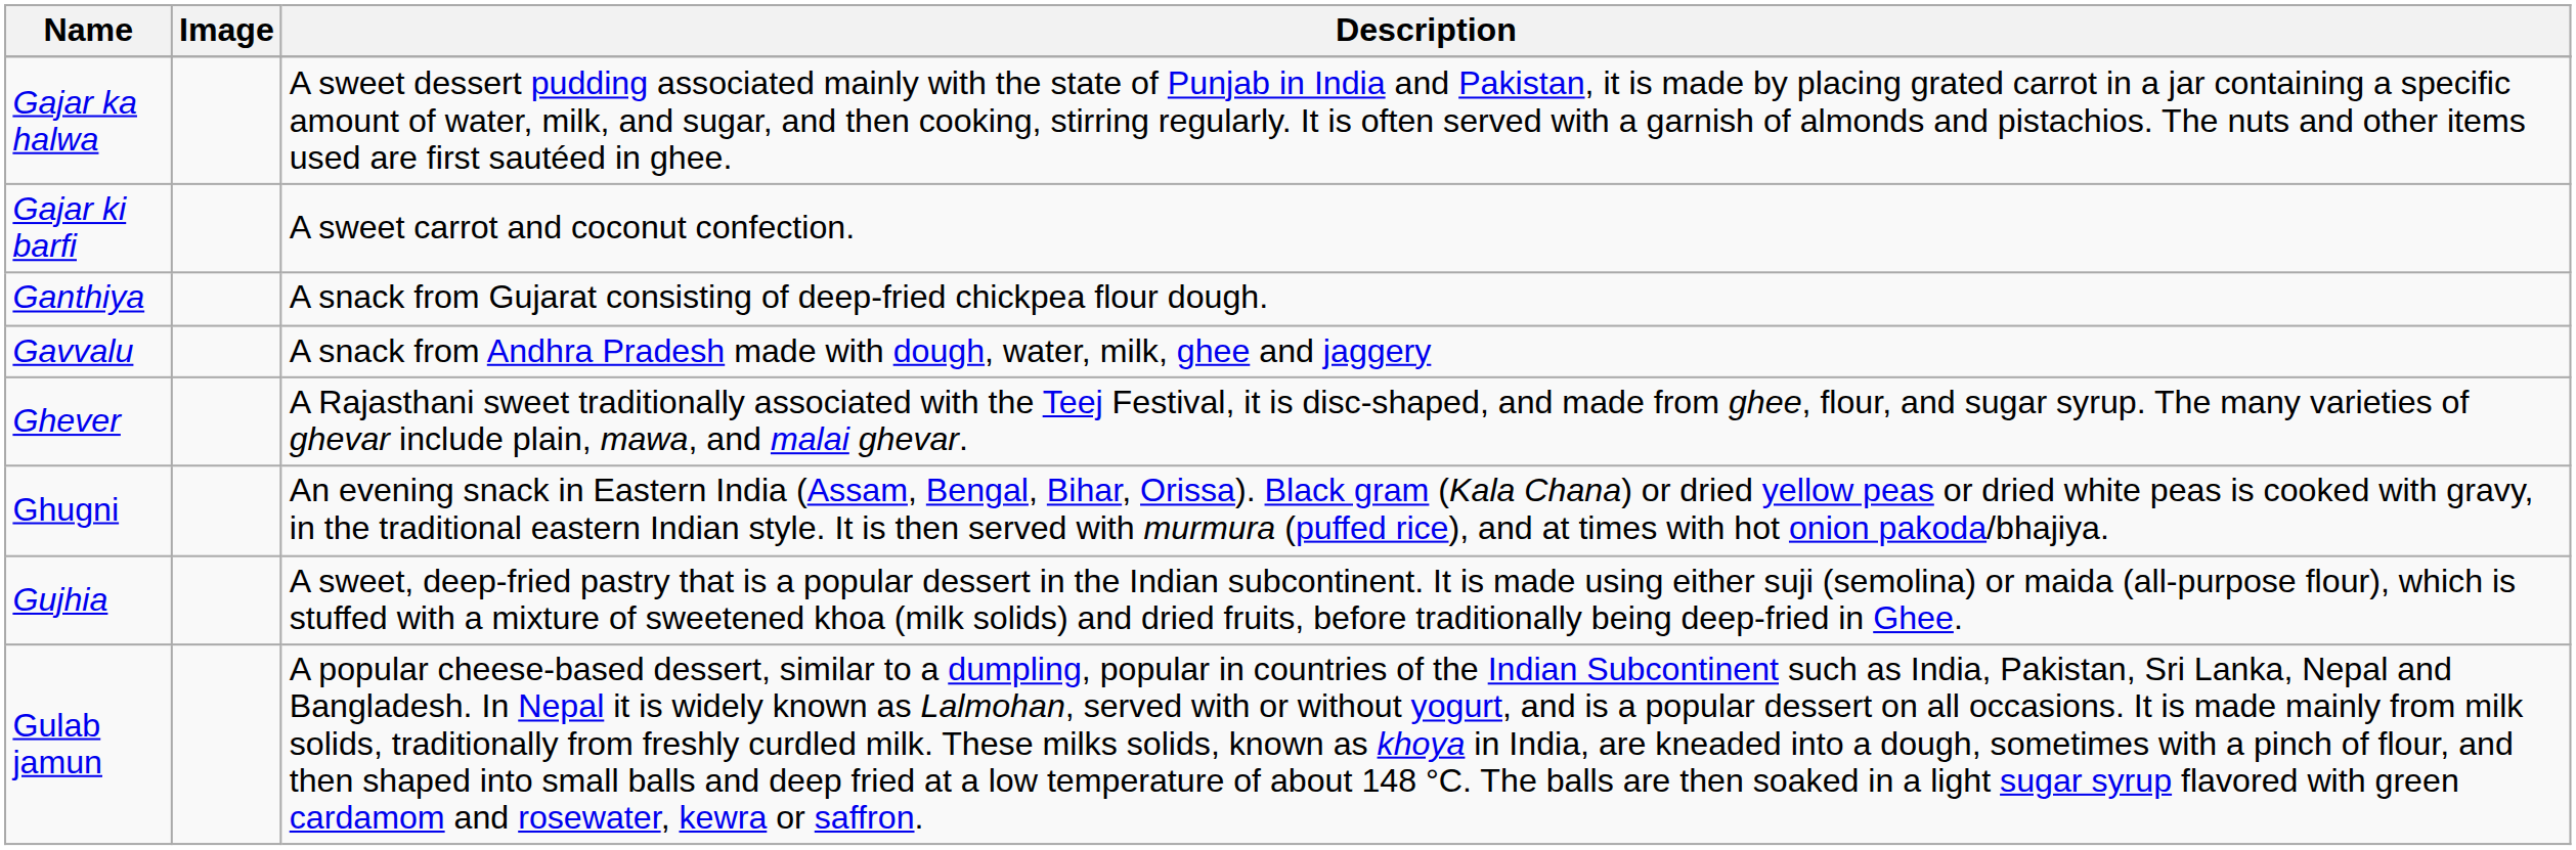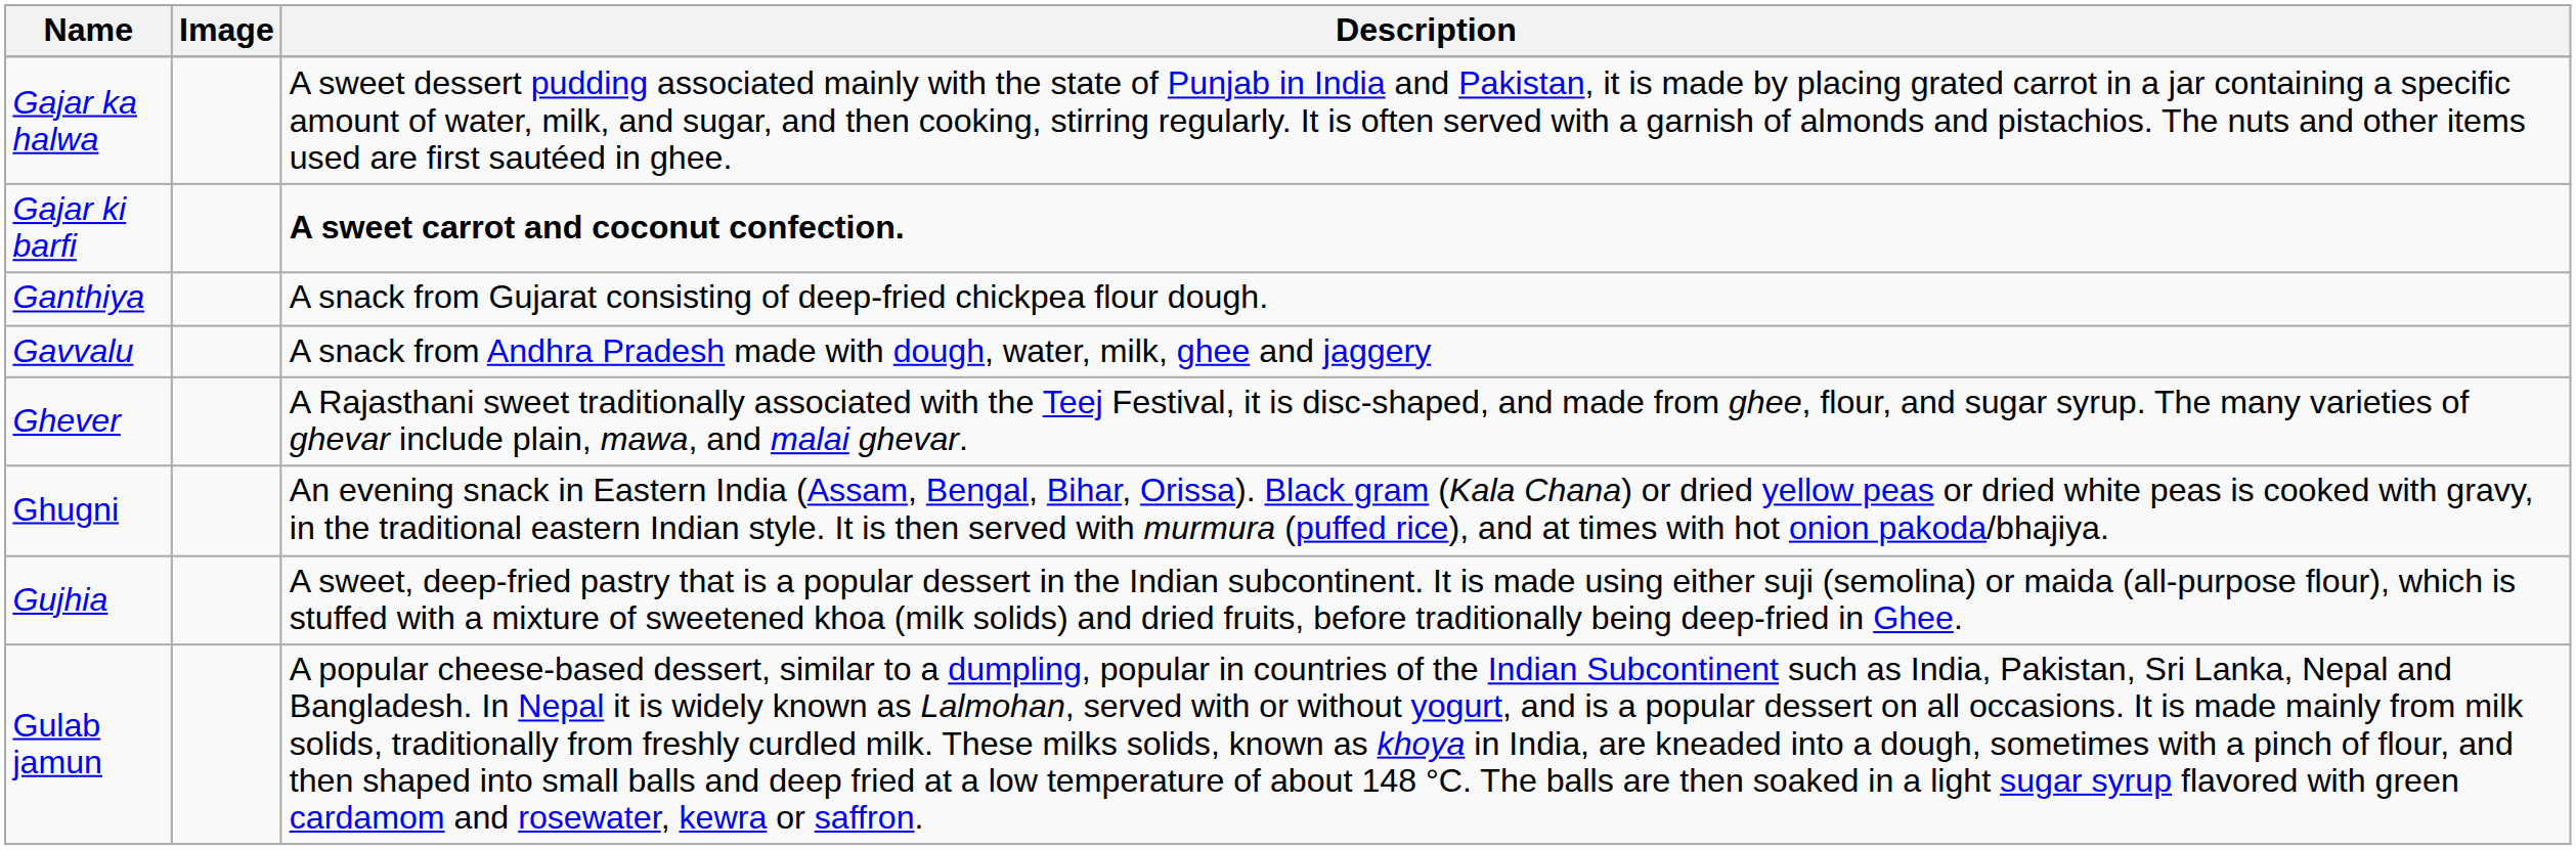Gajar ki barfi | Description: normal -> bold
